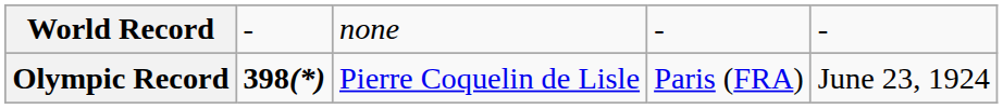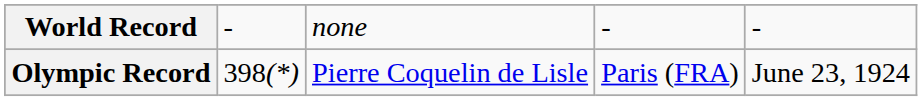Olympic Record | column 2: bold -> normal
